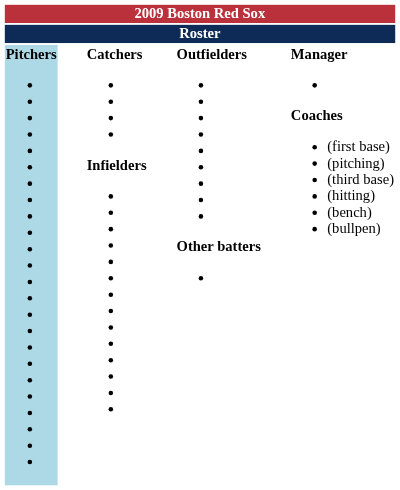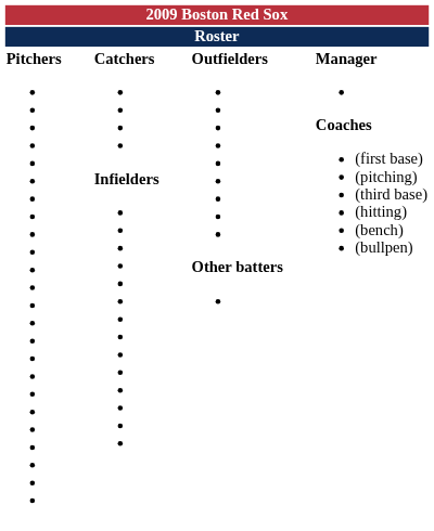Pitchers | column 1: lightblue background -> no background
